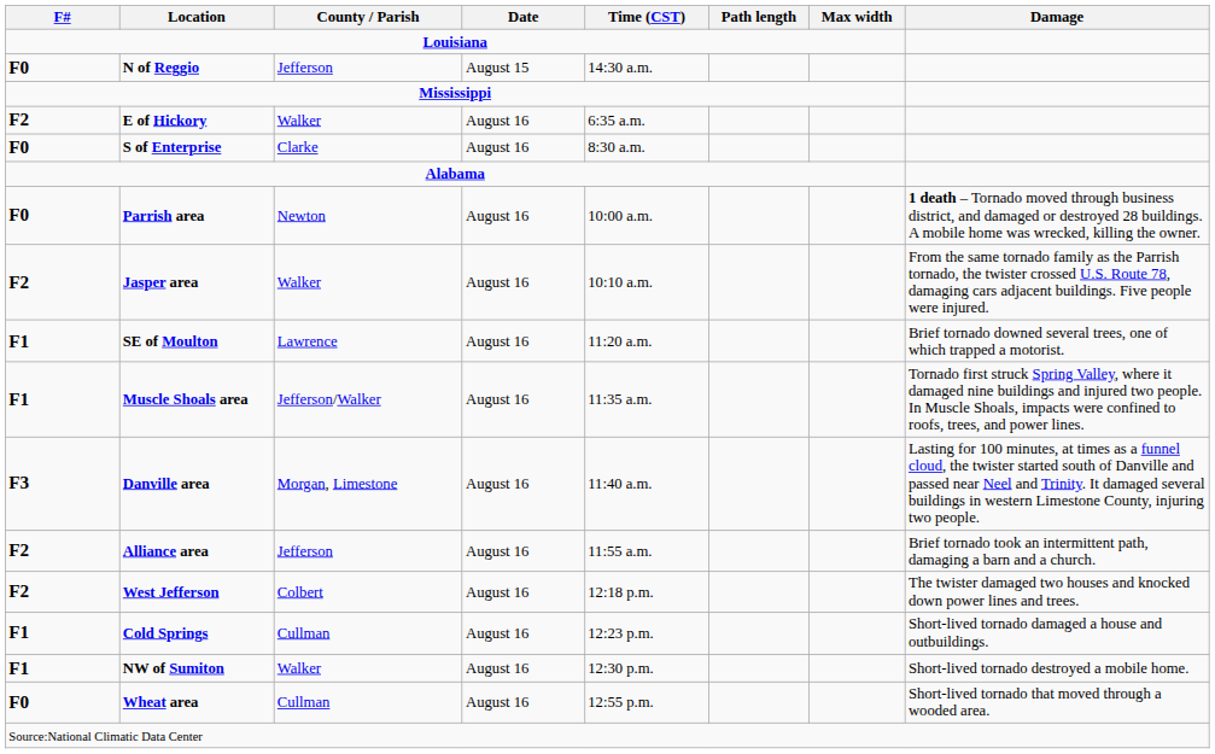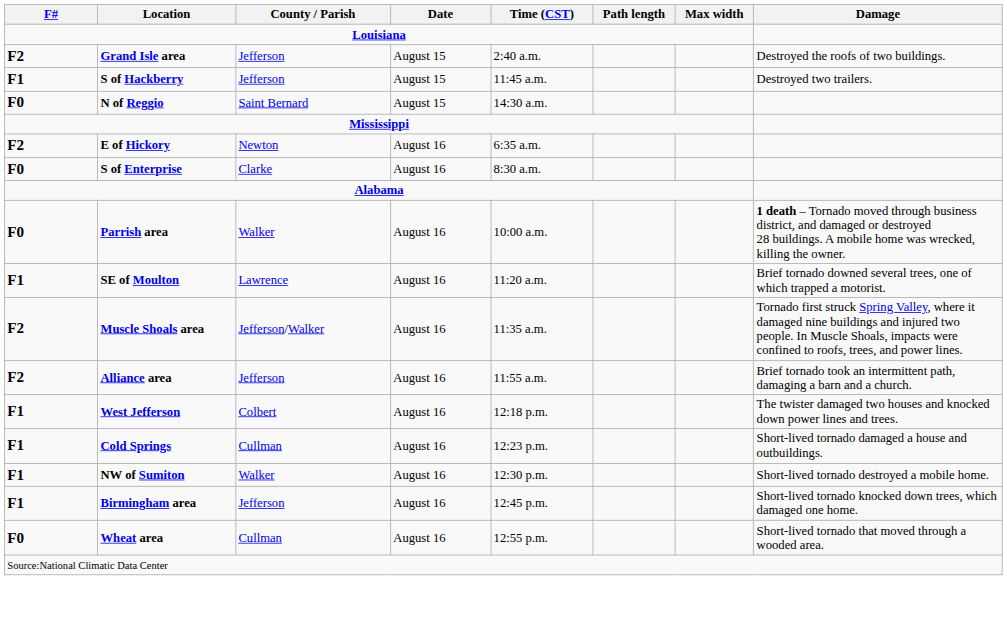+ row: F2 | Grand Isle area | Jefferson | August 15 | 2:40 a.m. | Destroyed the roofs of two buildings.
+ row: F1 | S of Hackberry | Jefferson | August 15 | 11:45 a.m. | Destroyed two trailers.
N of Reggio | County / Parish: Jefferson -> Saint Bernard
E of Hickory | County / Parish: Walker -> Newton
Parrish area | County / Parish: Newton -> Walker
- row: F2 | Jasper area | Walker | August 16 | 10:10 a.m. | From the same tornado family as the Parrish tornado, the twister crossed U.S. Route 78, damaging cars adjacent buildings. Five people were injured.
Muscle Shoals area | F#: F1 -> F2
- row: F3 | Danville area | Morgan, Limestone | August 16 | 11:40 a.m. | Lasting for 100 minutes, at times as a funnel cloud, the twister started south of Danville and passed near Neel and Trinity. It damaged several buildings in western Limestone County, injuring two people.
West Jefferson | F#: F2 -> F1
+ row: F1 | Birmingham area | Jefferson | August 16 | 12:45 p.m. | Short-lived tornado knocked down trees, which damaged one home.
